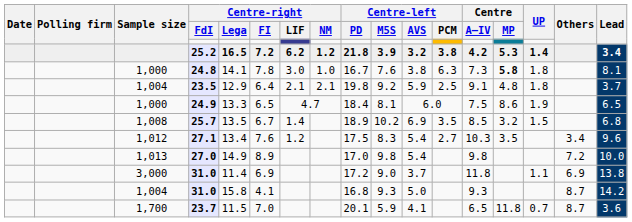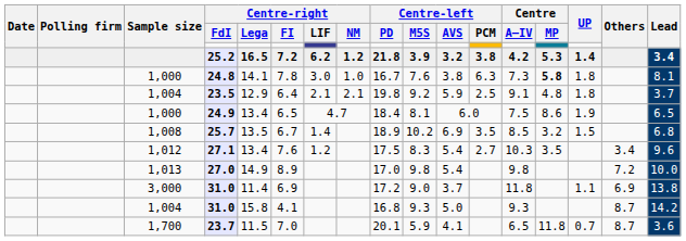24.9 | Centre-right / Lega: 13.3 -> 13.4
